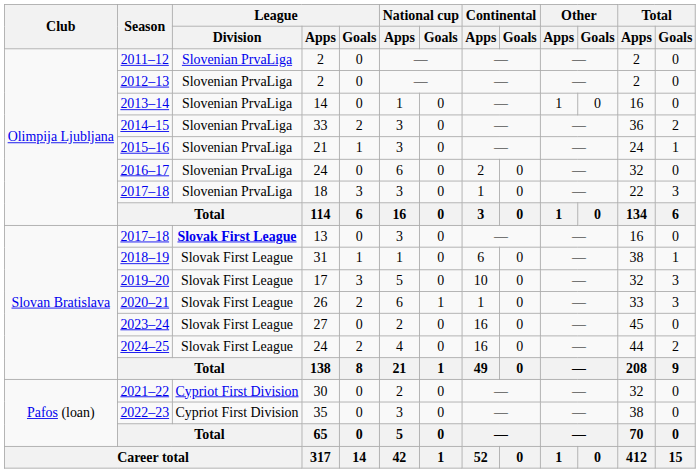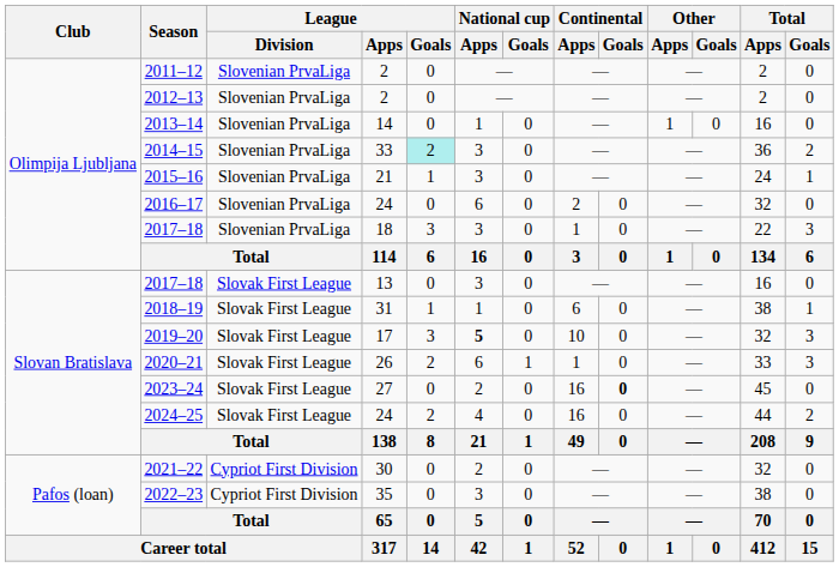2014–15 | League / Goals: no background -> paleturquoise background
2017–18 / 13 | League / Division: bold -> normal
2019–20 | National cup / Apps: normal -> bold
2023–24 | Continental / Goals: normal -> bold
